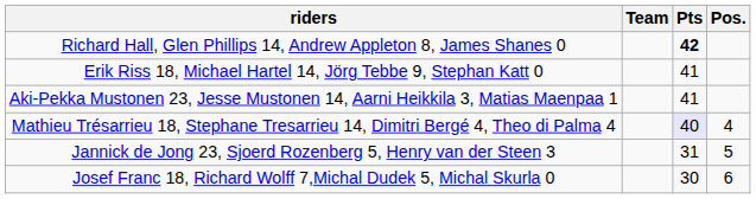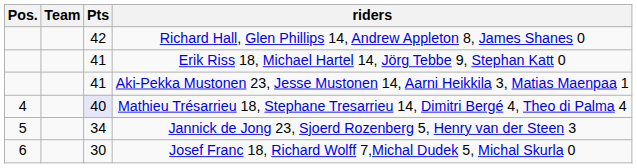columns swapped: Pos. <-> riders
row 2 | Pts: bold -> normal
row 6 | Pts: 31 -> 34
